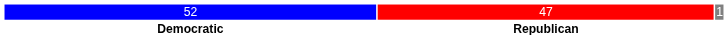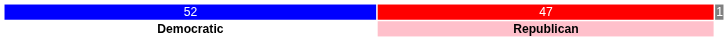Democratic | column 2: no background -> pink background
